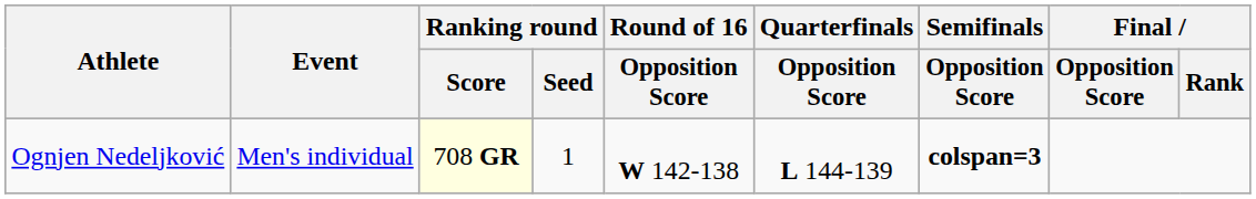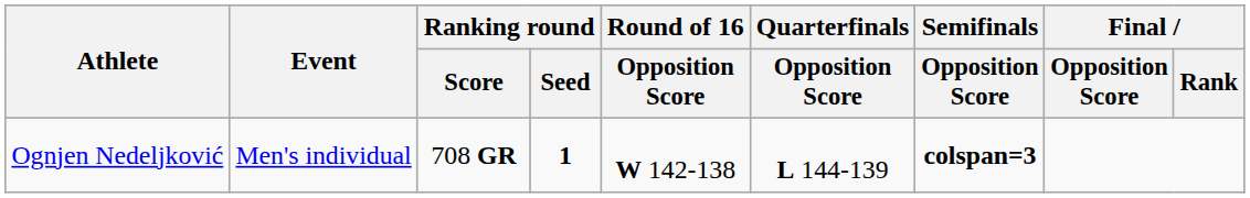Ognjen Nedeljković | Ranking round / Score: lightyellow background -> no background
Ognjen Nedeljković | Ranking round / Seed: normal -> bold
